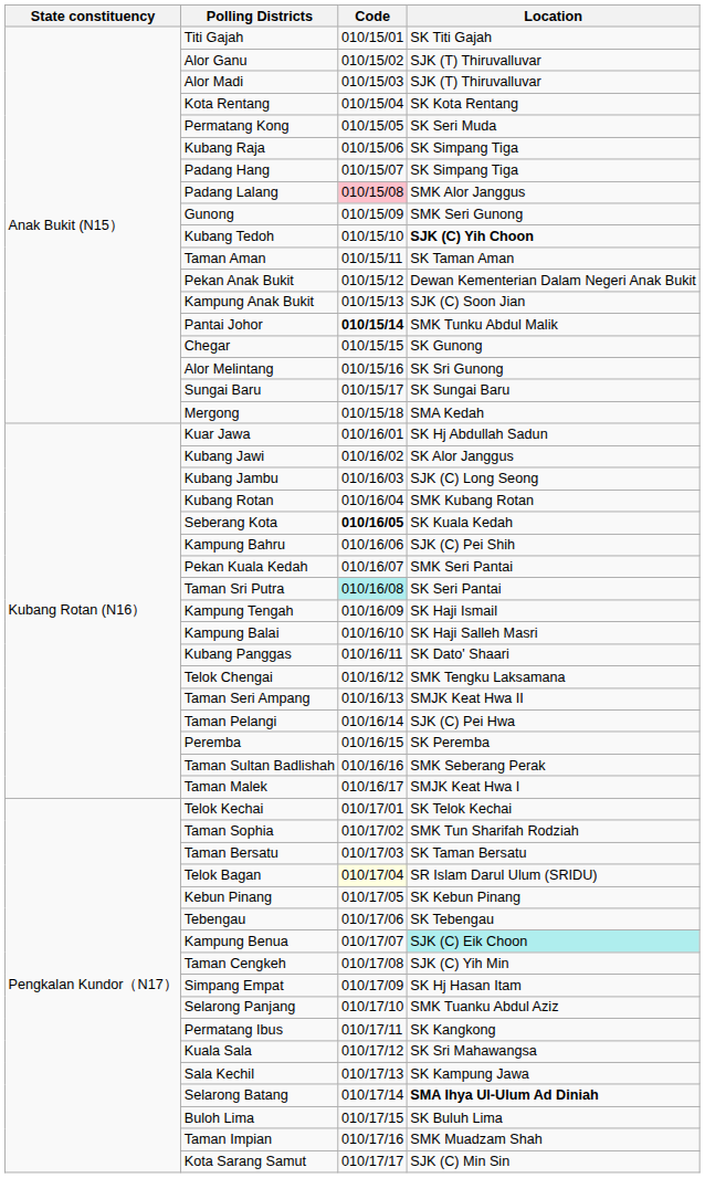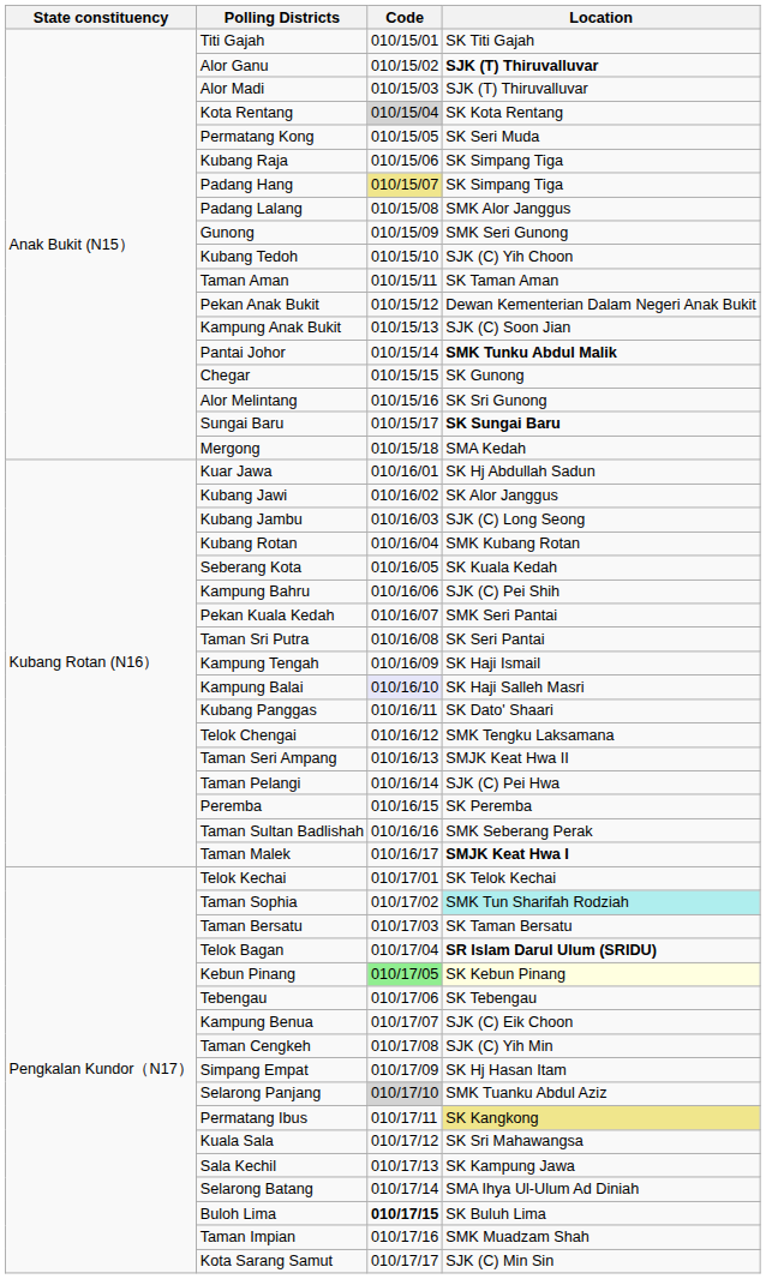Alor Ganu | Location: normal -> bold
Kota Rentang | Code: no background -> lightgrey background
Padang Hang | Code: no background -> khaki background
Padang Lalang | Code: pink background -> no background
Kubang Tedoh | Location: bold -> normal
Pantai Johor | Code: bold -> normal
Pantai Johor | Location: normal -> bold
Sungai Baru | Location: normal -> bold
Seberang Kota | Code: bold -> normal
Taman Sri Putra | Code: paleturquoise background -> no background
Kampung Balai | Code: no background -> lavender background
Taman Malek | Location: normal -> bold
Taman Sophia | Location: no background -> paleturquoise background
Telok Bagan | Code: lightyellow background -> no background
Telok Bagan | Location: normal -> bold
Kebun Pinang | Code: no background -> lightgreen background
Kebun Pinang | Location: no background -> lightyellow background
Kampung Benua | Location: paleturquoise background -> no background
Selarong Panjang | Code: no background -> lightgrey background
Permatang Ibus | Location: no background -> khaki background
Selarong Batang | Location: bold -> normal
Buloh Lima | Code: normal -> bold
